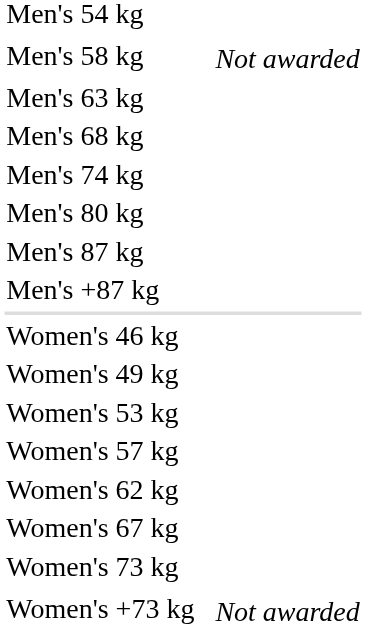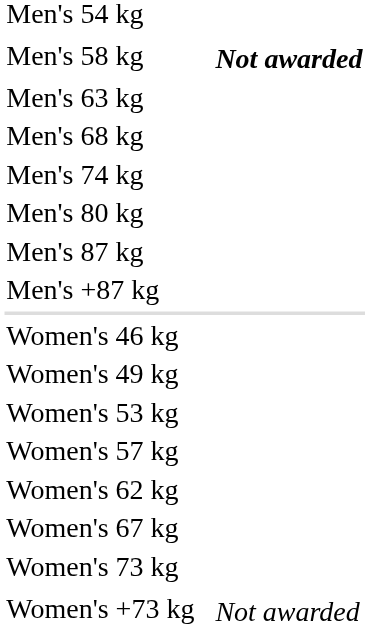Men's 58 kg / Not awarded | column 2: normal -> bold
